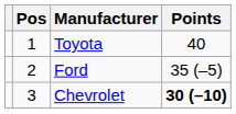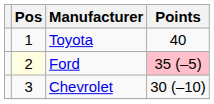Ford | Pos: no background -> lightyellow background
Ford | Points: no background -> pink background
Chevrolet | Points: bold -> normal
